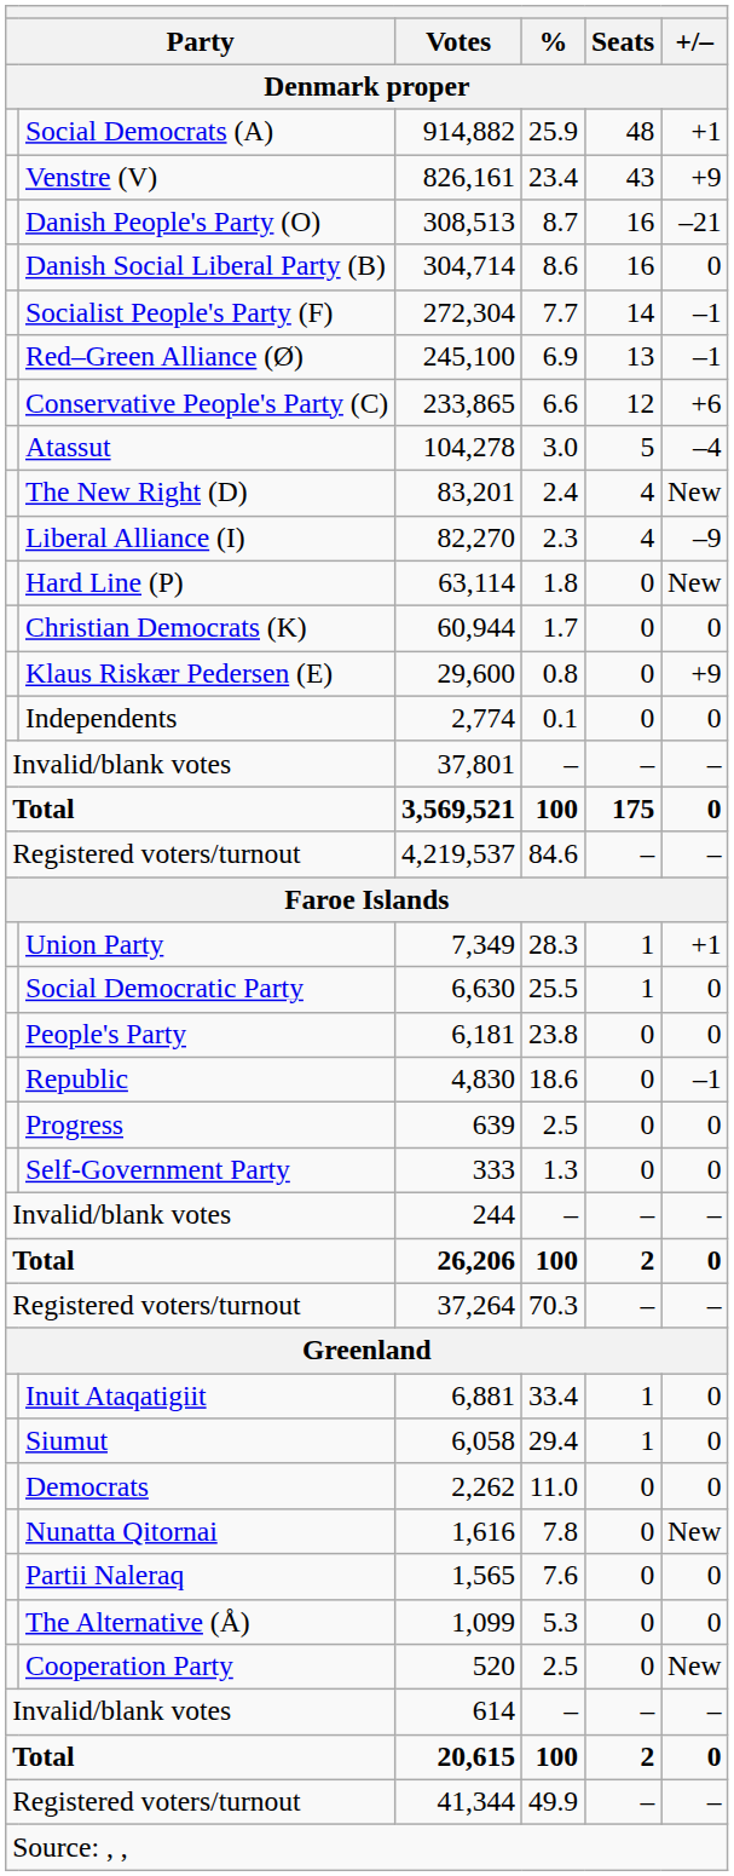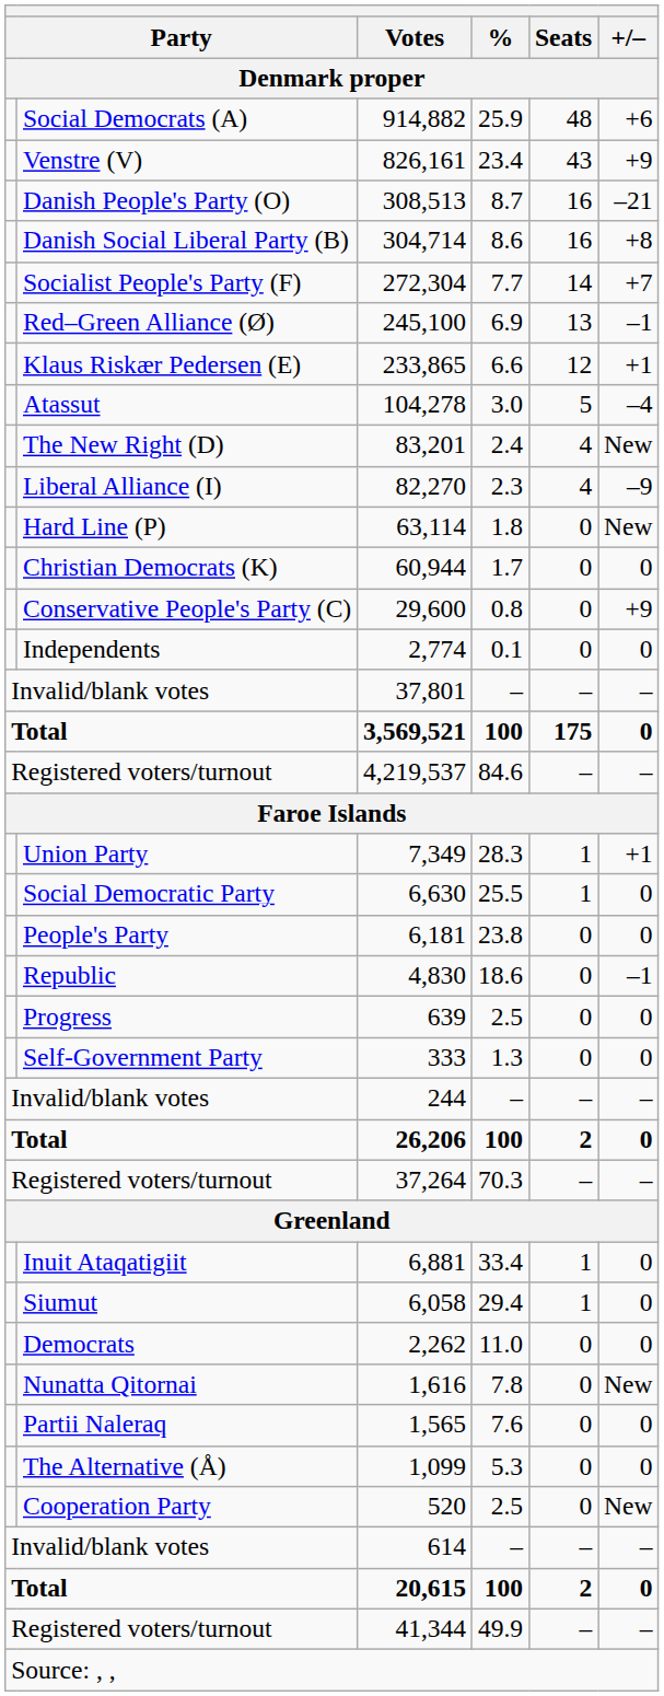914,882 | +/–: +1 -> +6
304,714 | +/–: 0 -> +8
272,304 | +/–: –1 -> +7
233,865 | column 2: Conservative People's Party (C) -> Klaus Riskær Pedersen (E)
233,865 | +/–: +6 -> +1
29,600 | column 2: Klaus Riskær Pedersen (E) -> Conservative People's Party (C)
